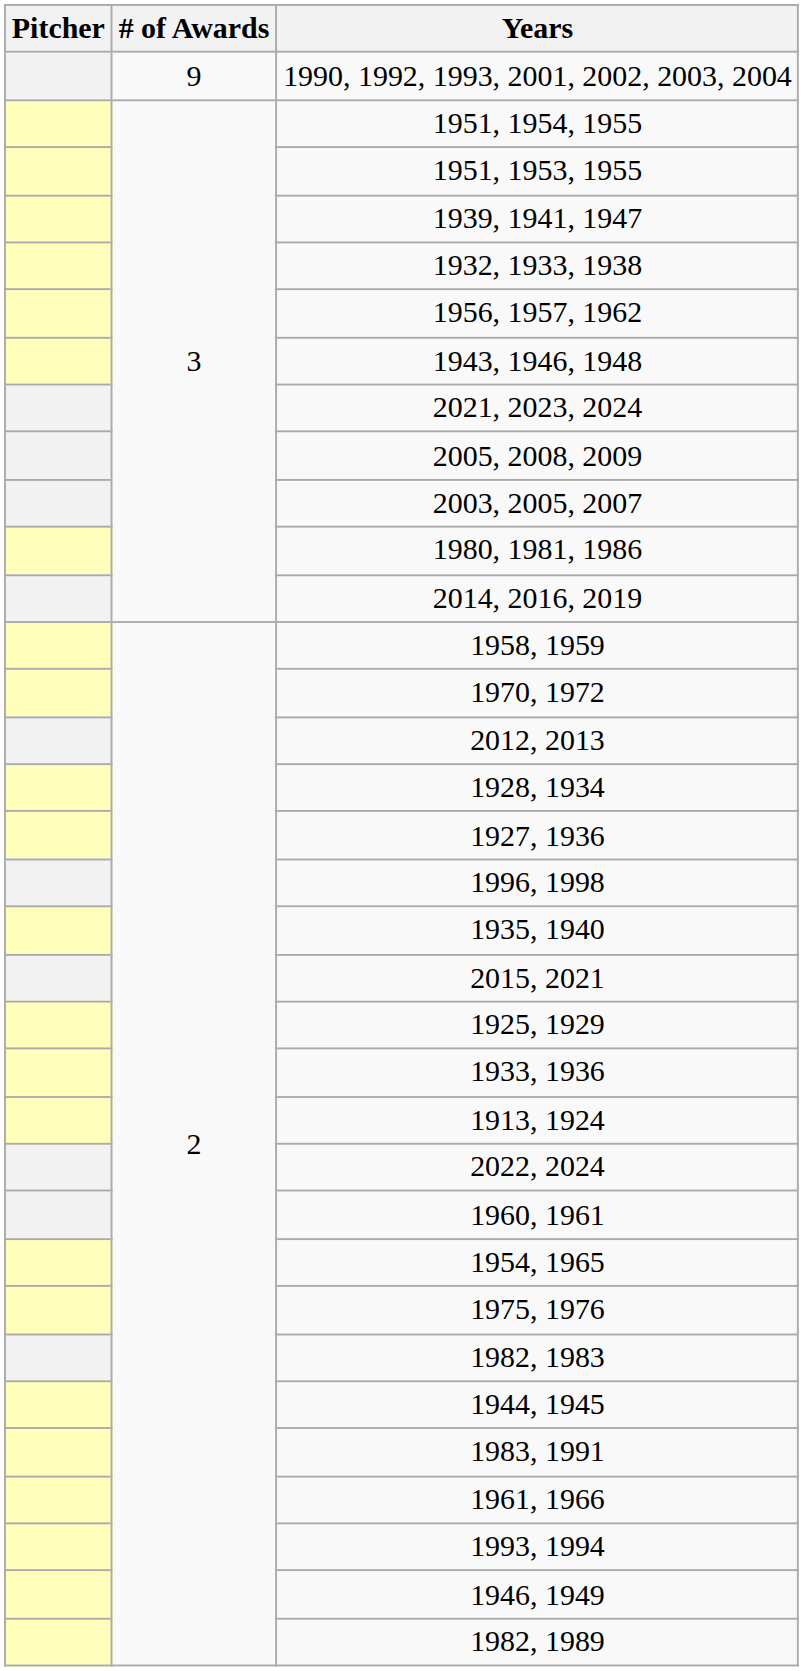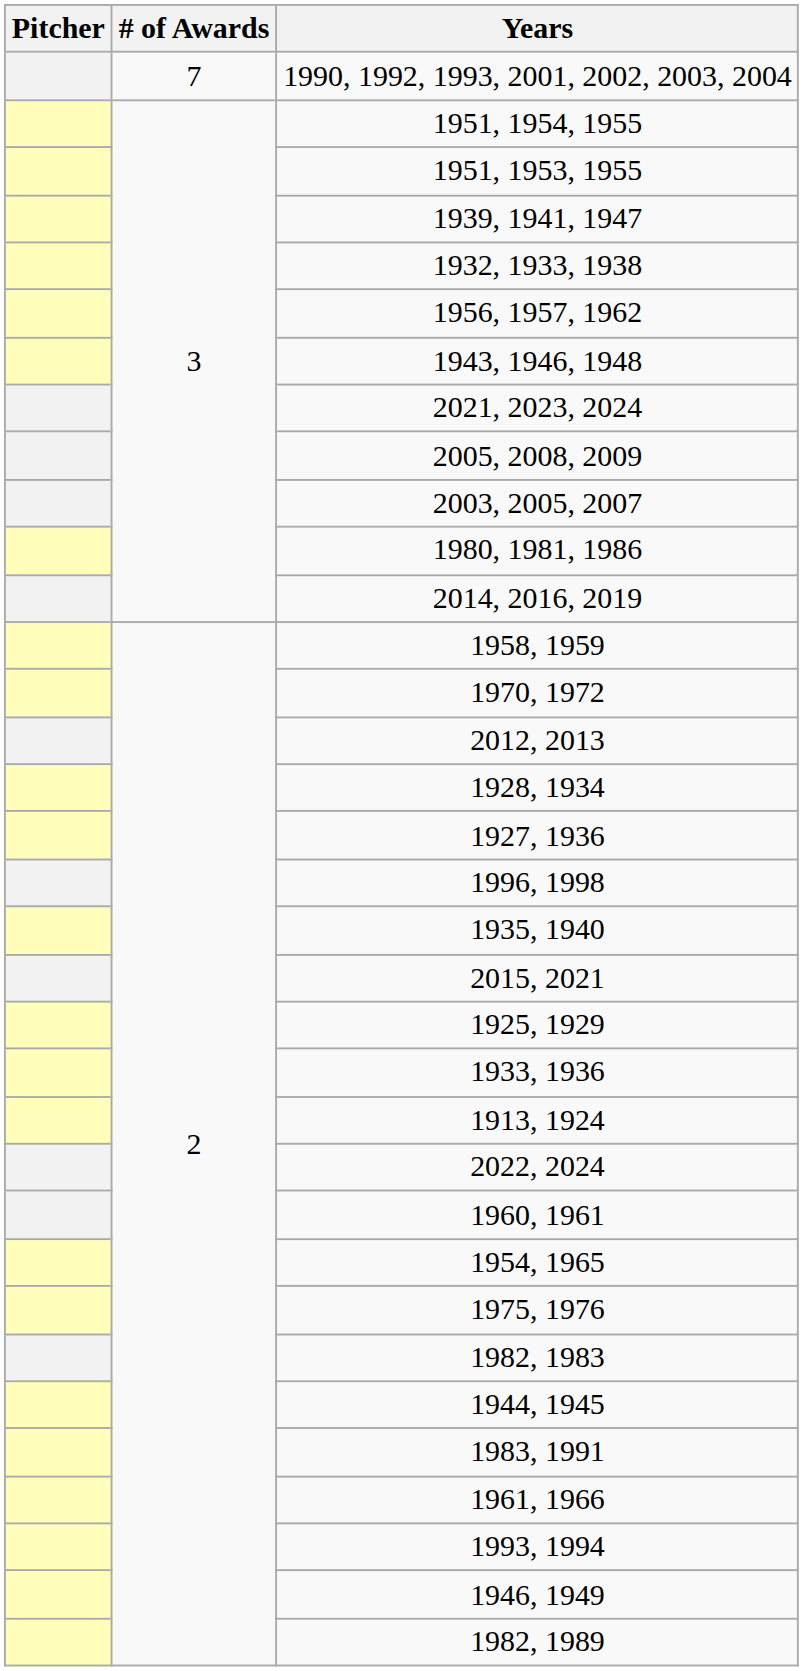1990, 1992, 1993, 2001, 2002, 2003, 2004 | # of Awards: 9 -> 7
